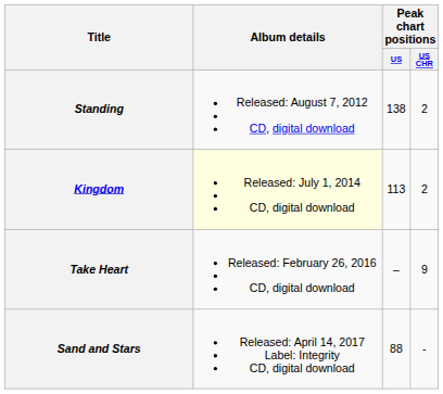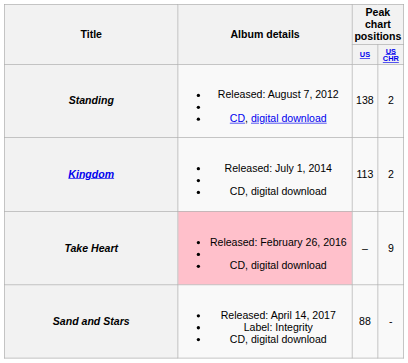Kingdom | Album details: lightyellow background -> no background
Take Heart | Album details: no background -> pink background
